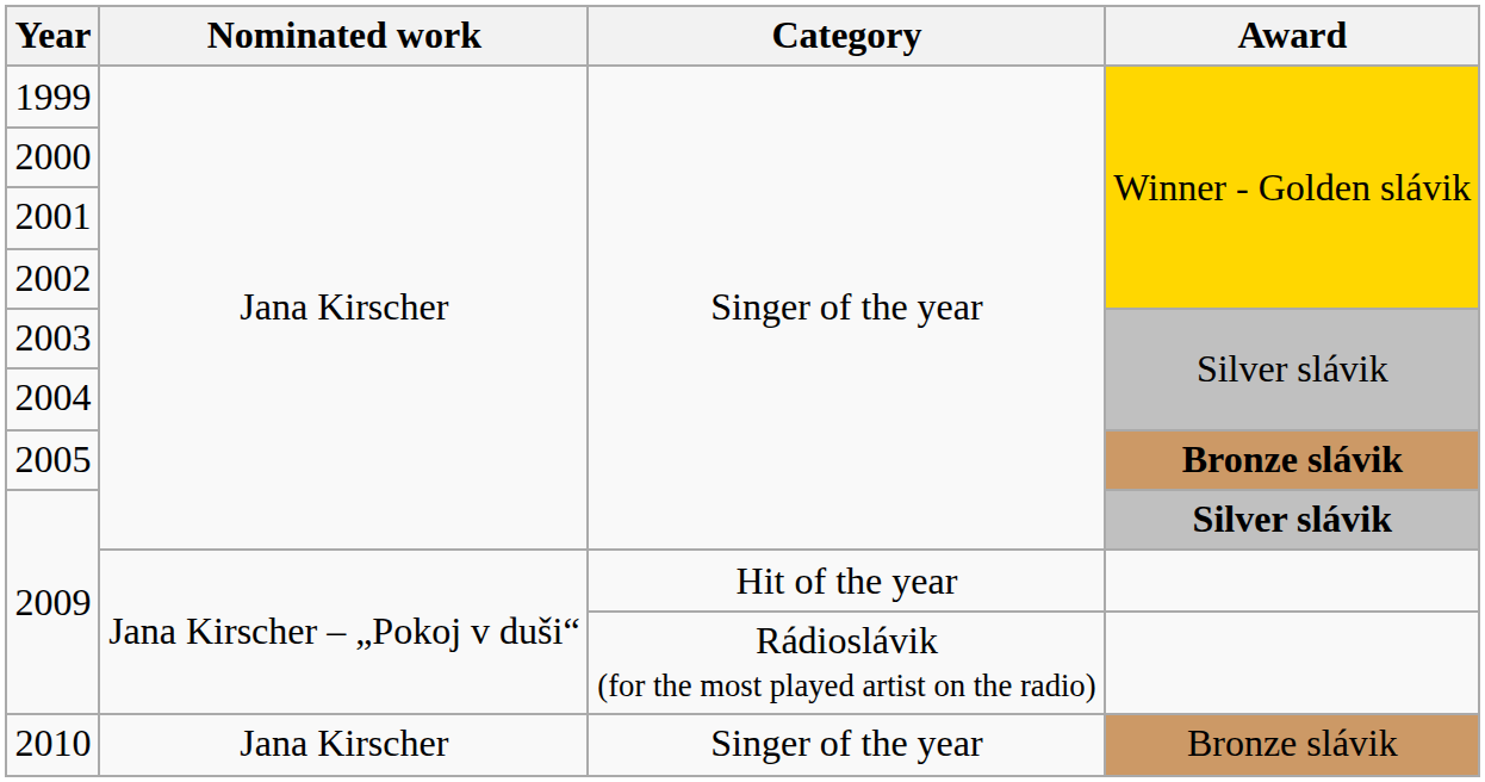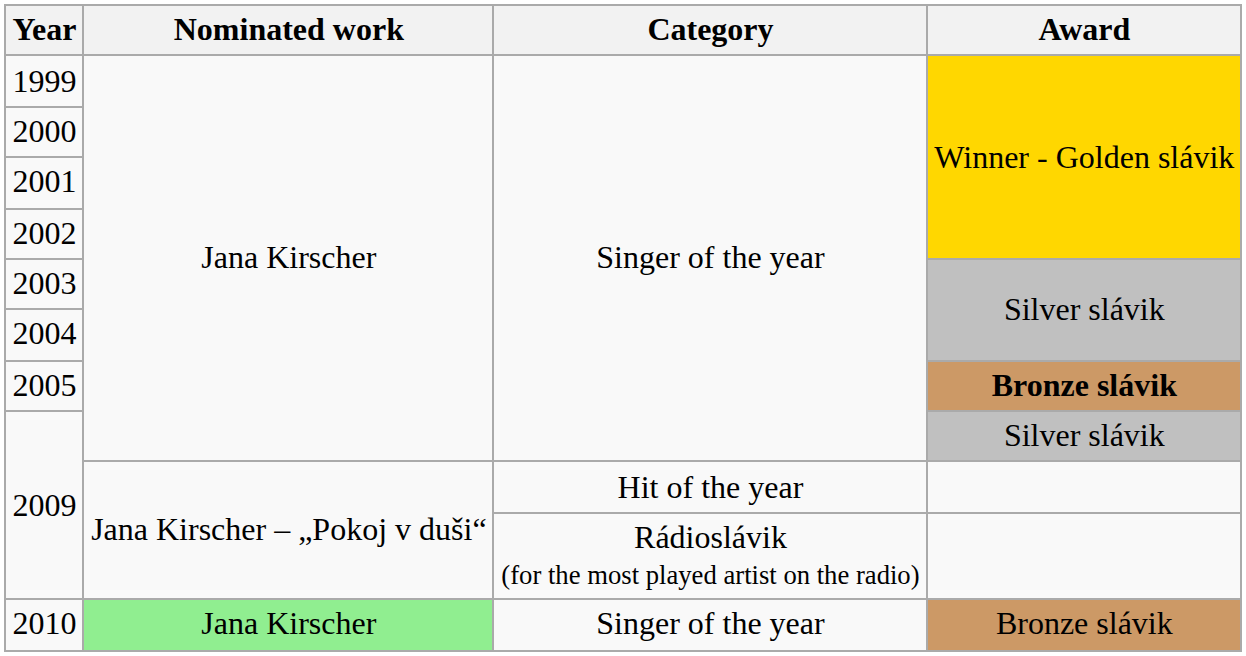2009 / Singer of the year | Award: bold -> normal
2010 | Nominated work: no background -> lightgreen background
